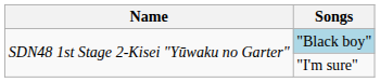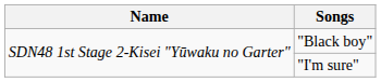"Black boy" | Songs: lightblue background -> no background
